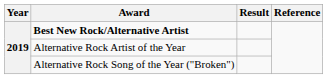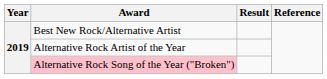Best New Rock/Alternative Artist | Award: bold -> normal
Alternative Rock Song of the Year ("Broken") | Award: no background -> pink background
